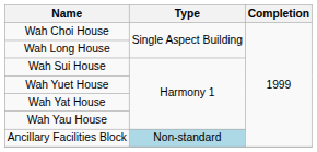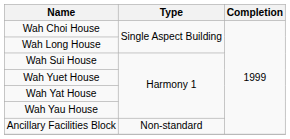Ancillary Facilities Block | Type: lightblue background -> no background
